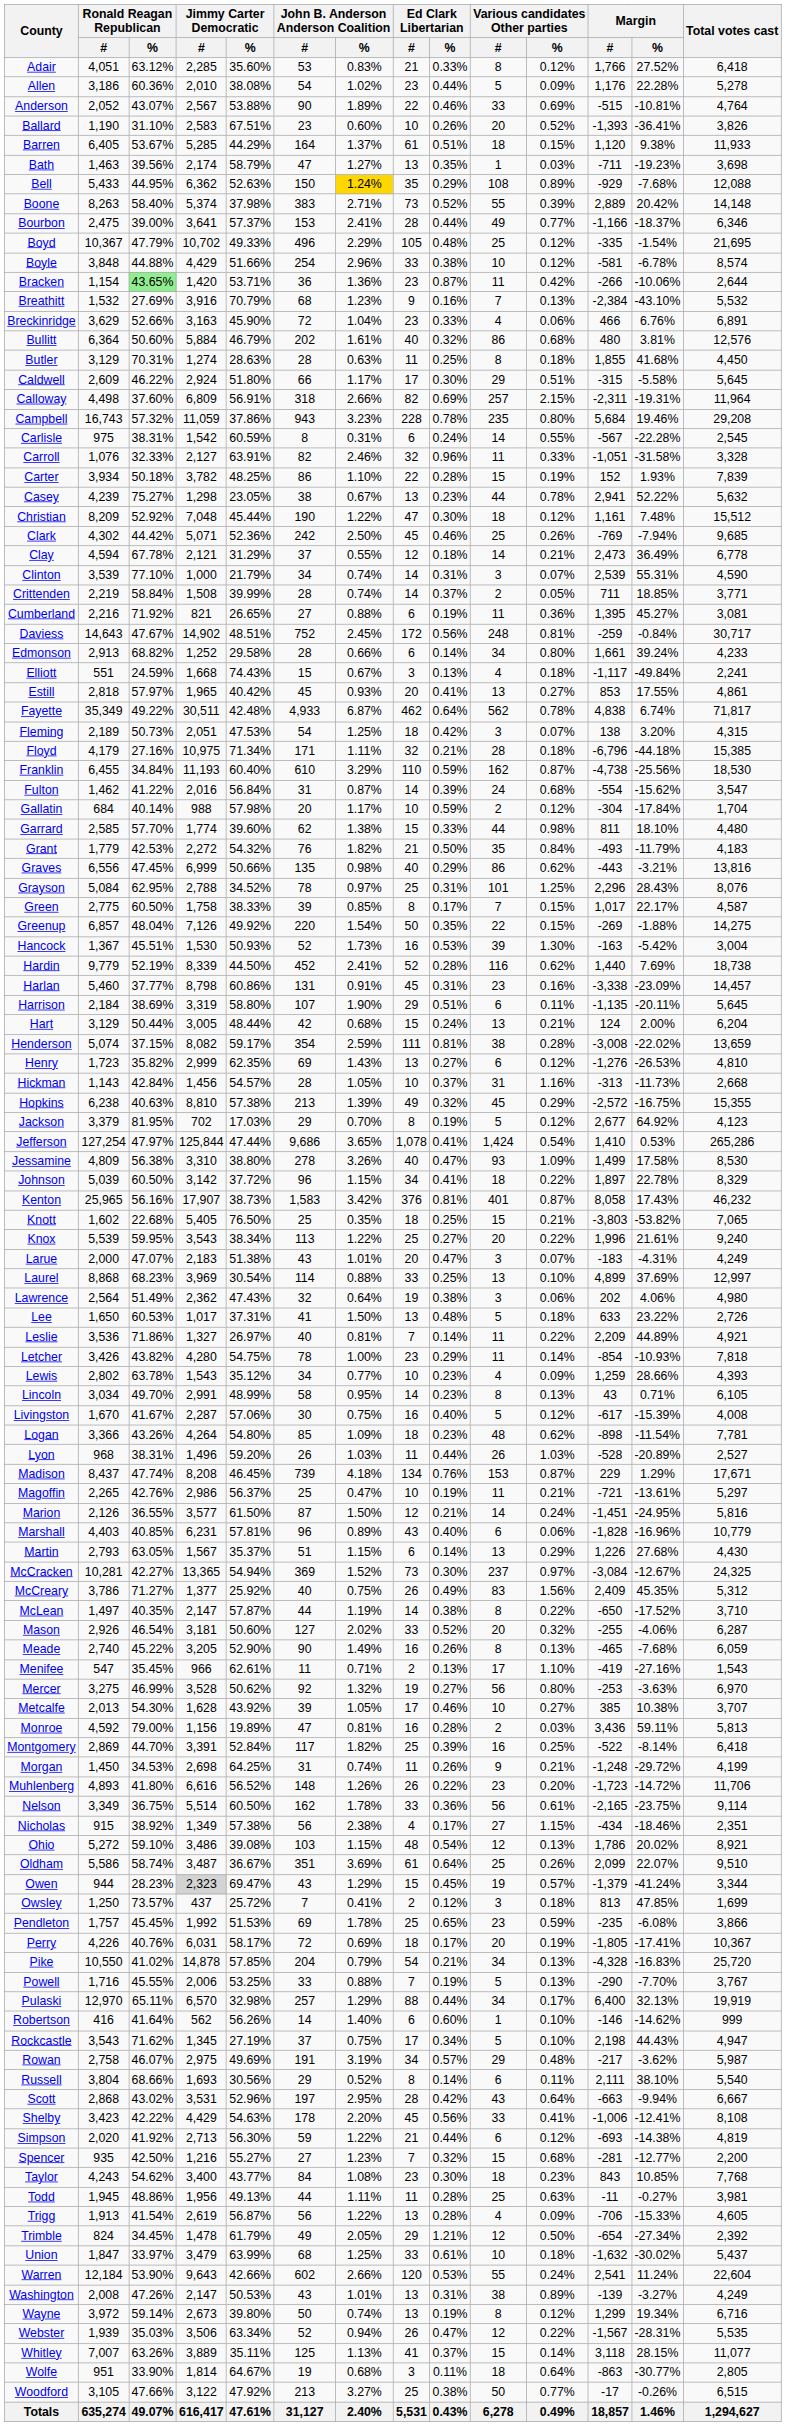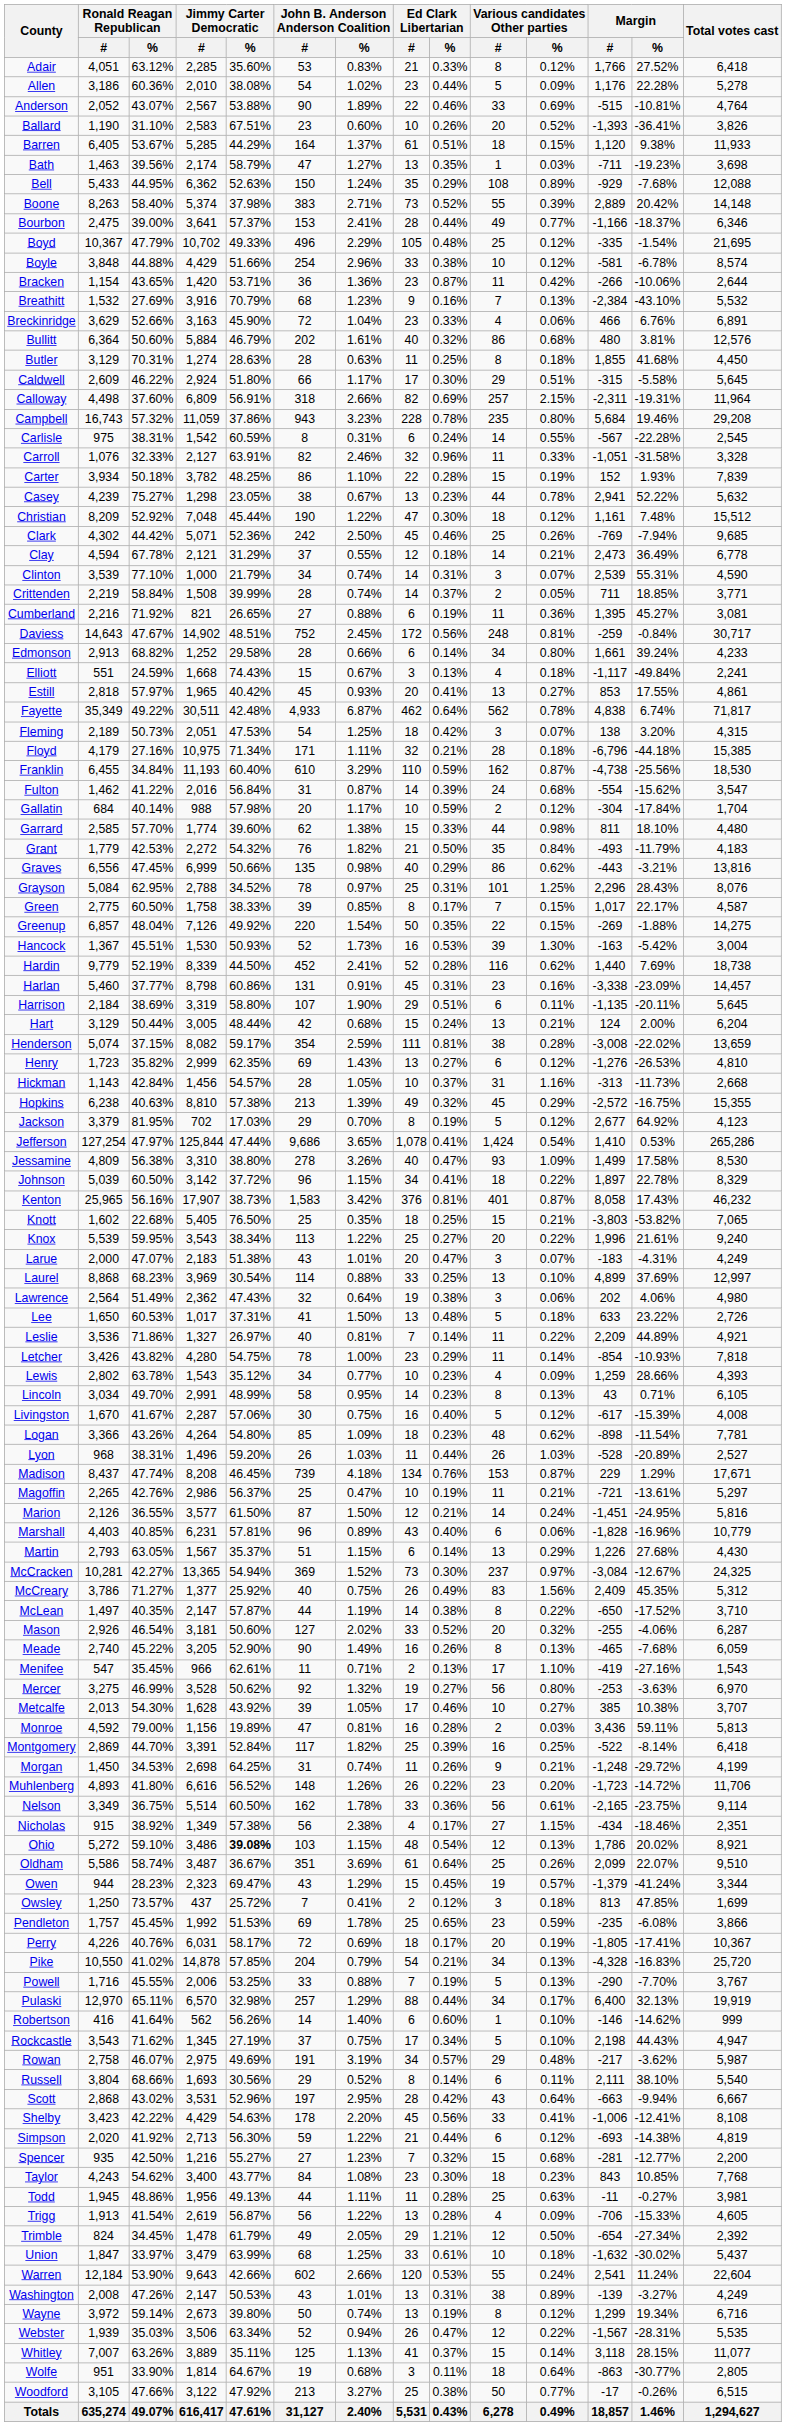Bell | John B. Anderson Anderson Coalition / %: gold background -> no background
Bracken | Ronald Reagan Republican / %: lightgreen background -> no background
Ohio | Jimmy Carter Democratic / %: normal -> bold
Owen | Jimmy Carter Democratic / #: lightgrey background -> no background
